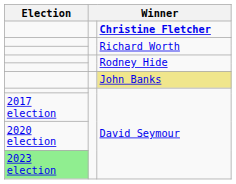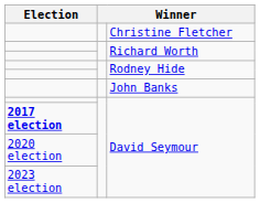Christine Fletcher | column 3: bold -> normal
John Banks | column 3: khaki background -> no background
2017 election / David Seymour | Election: normal -> bold
2023 election / David Seymour | Election: lightgreen background -> no background
